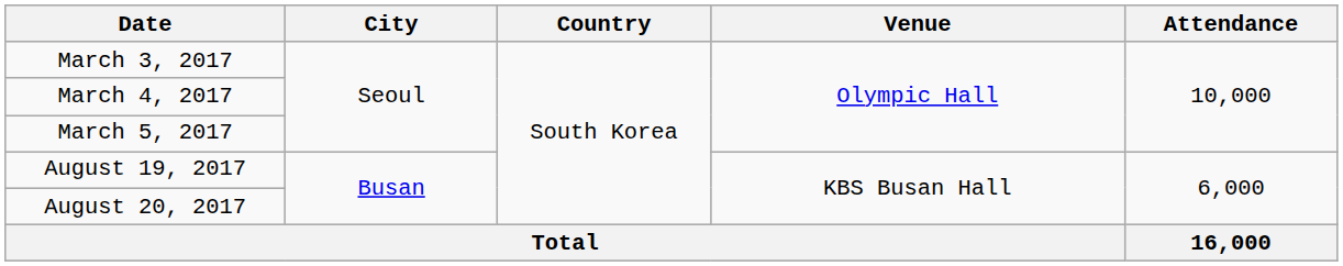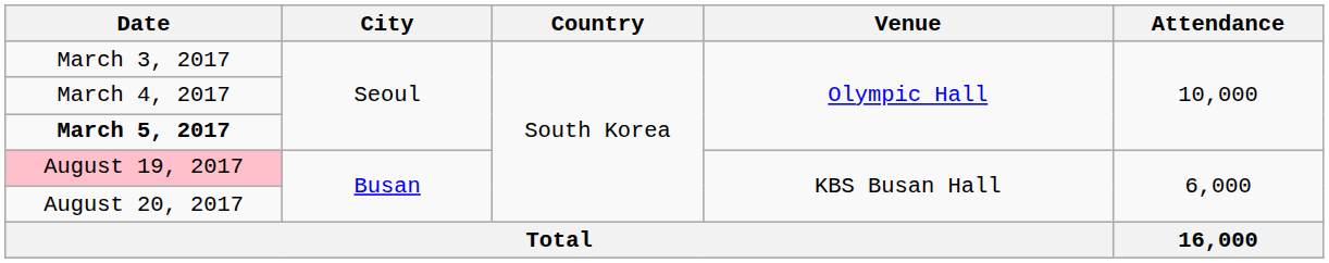March 5, 2017 | Date: normal -> bold
August 19, 2017 | Date: no background -> pink background
